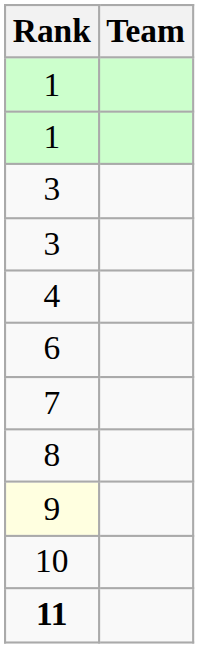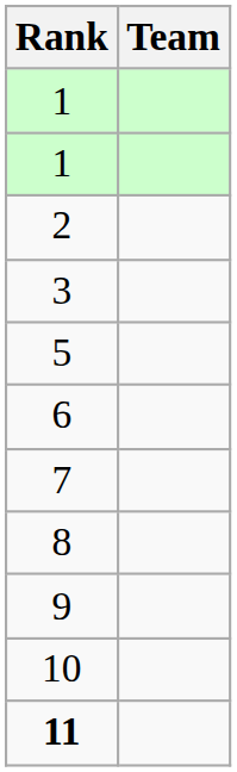row 4 | Rank: 3 -> 2
row 6 | Rank: 4 -> 5
row 10 | Rank: lightyellow background -> no background
